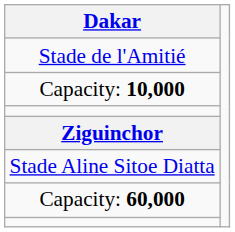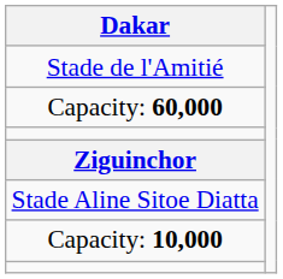row 3 | Dakar: Capacity: 10,000 -> Capacity: 60,000
row 7 | Dakar: Capacity: 60,000 -> Capacity: 10,000
